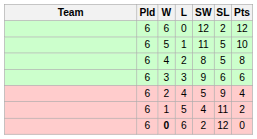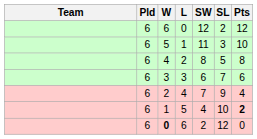row 3 | SL: 5 -> 3
row 5 | SW: 9 -> 6
row 5 | SL: 6 -> 7
row 6 | SW: 5 -> 7
row 7 | SL: 11 -> 10
row 7 | Pts: normal -> bold
